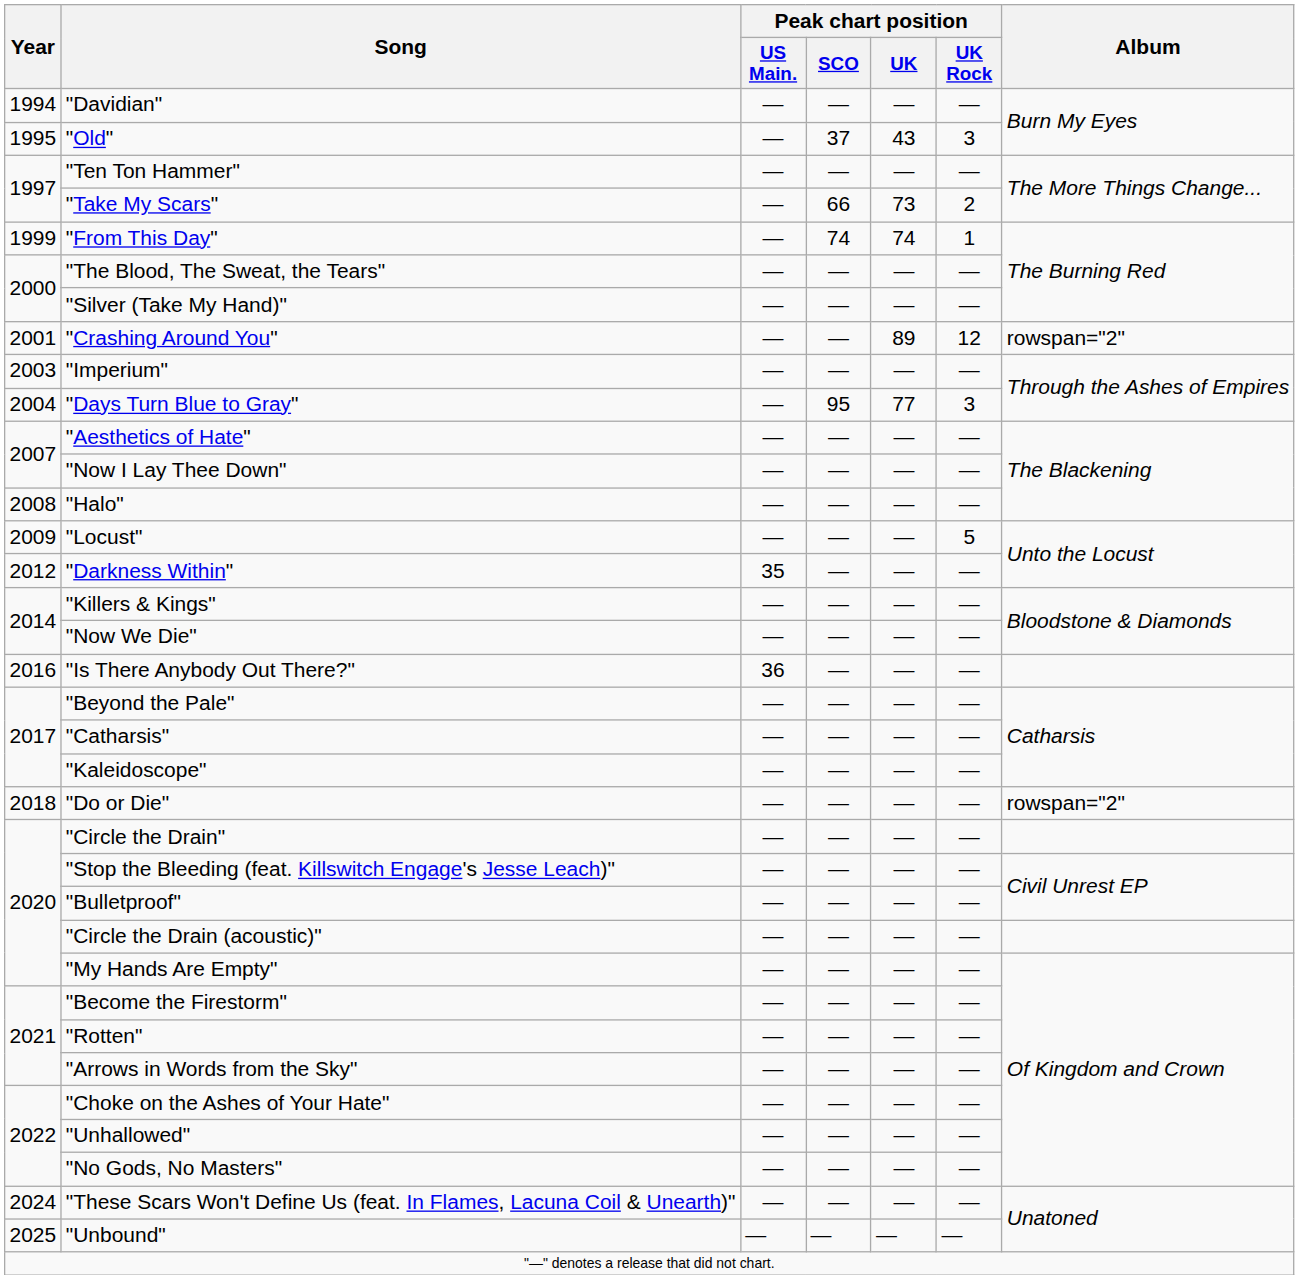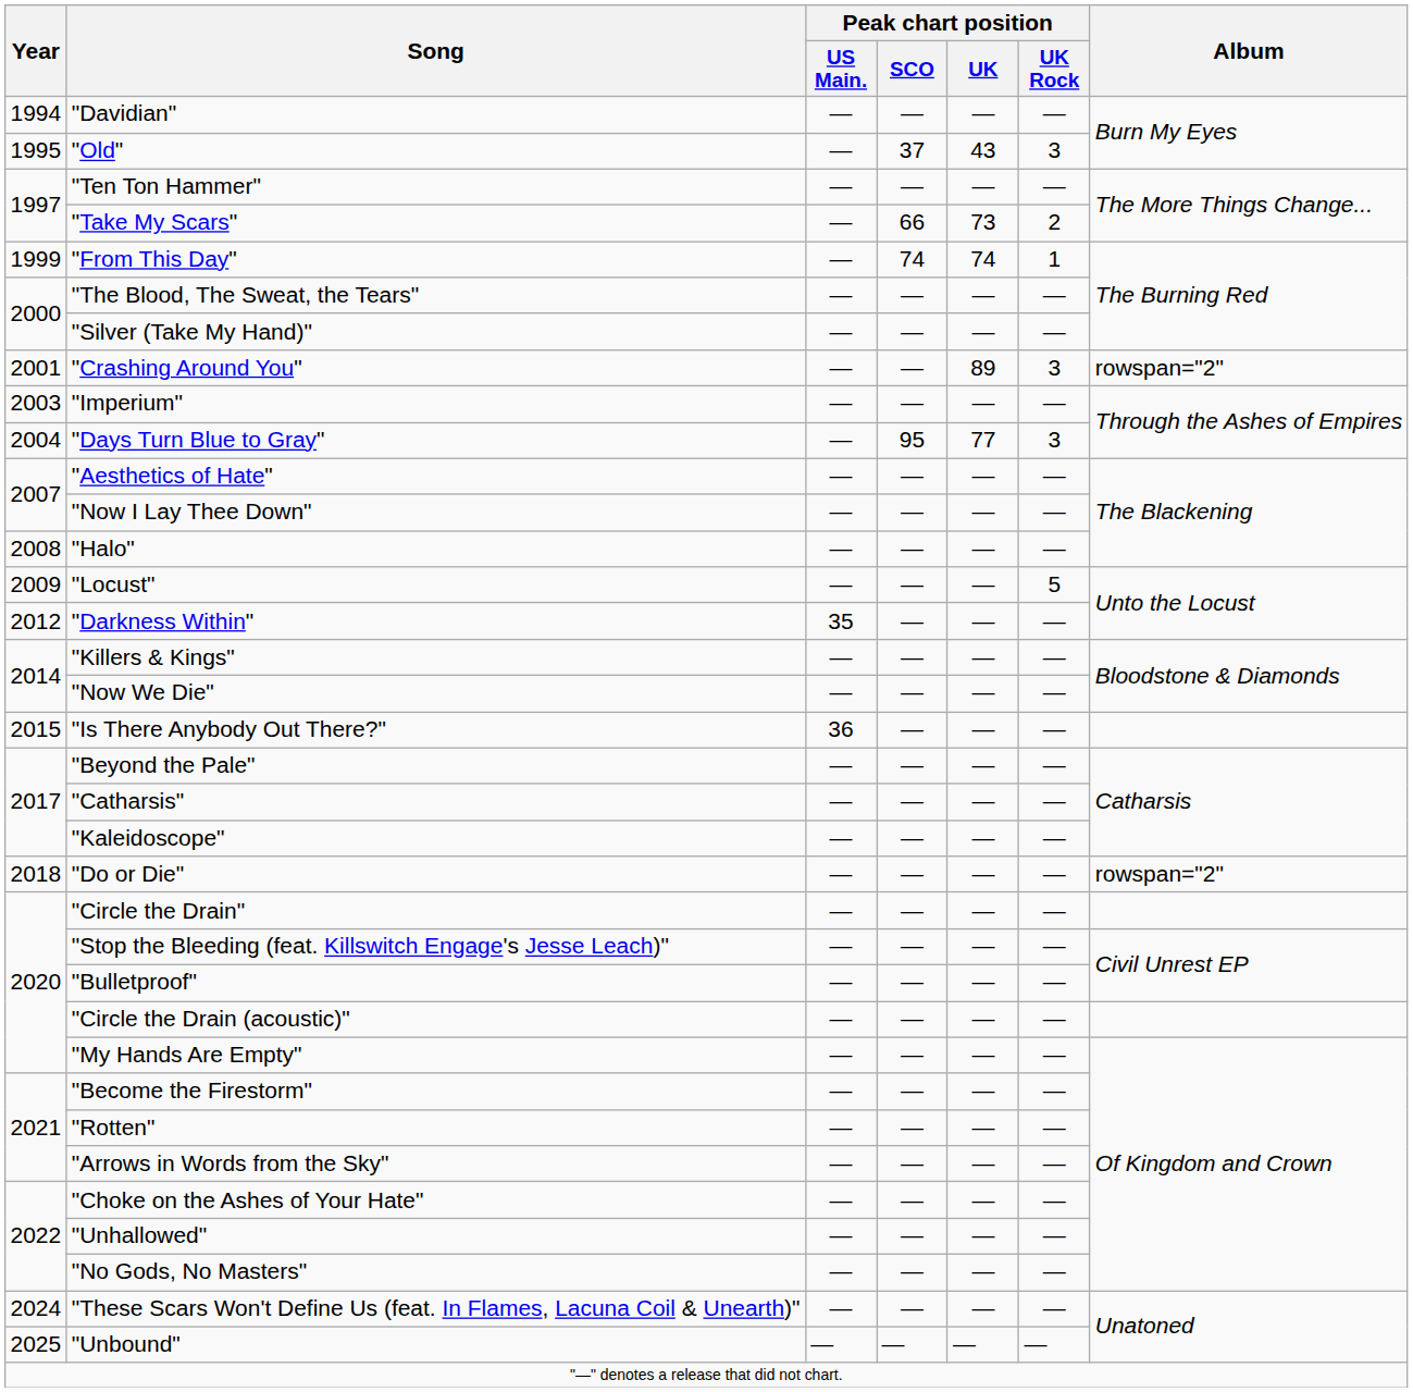"Crashing Around You" | Peak chart position / UK Rock: 12 -> 3
"Is There Anybody Out There?" | Year: 2016 -> 2015
